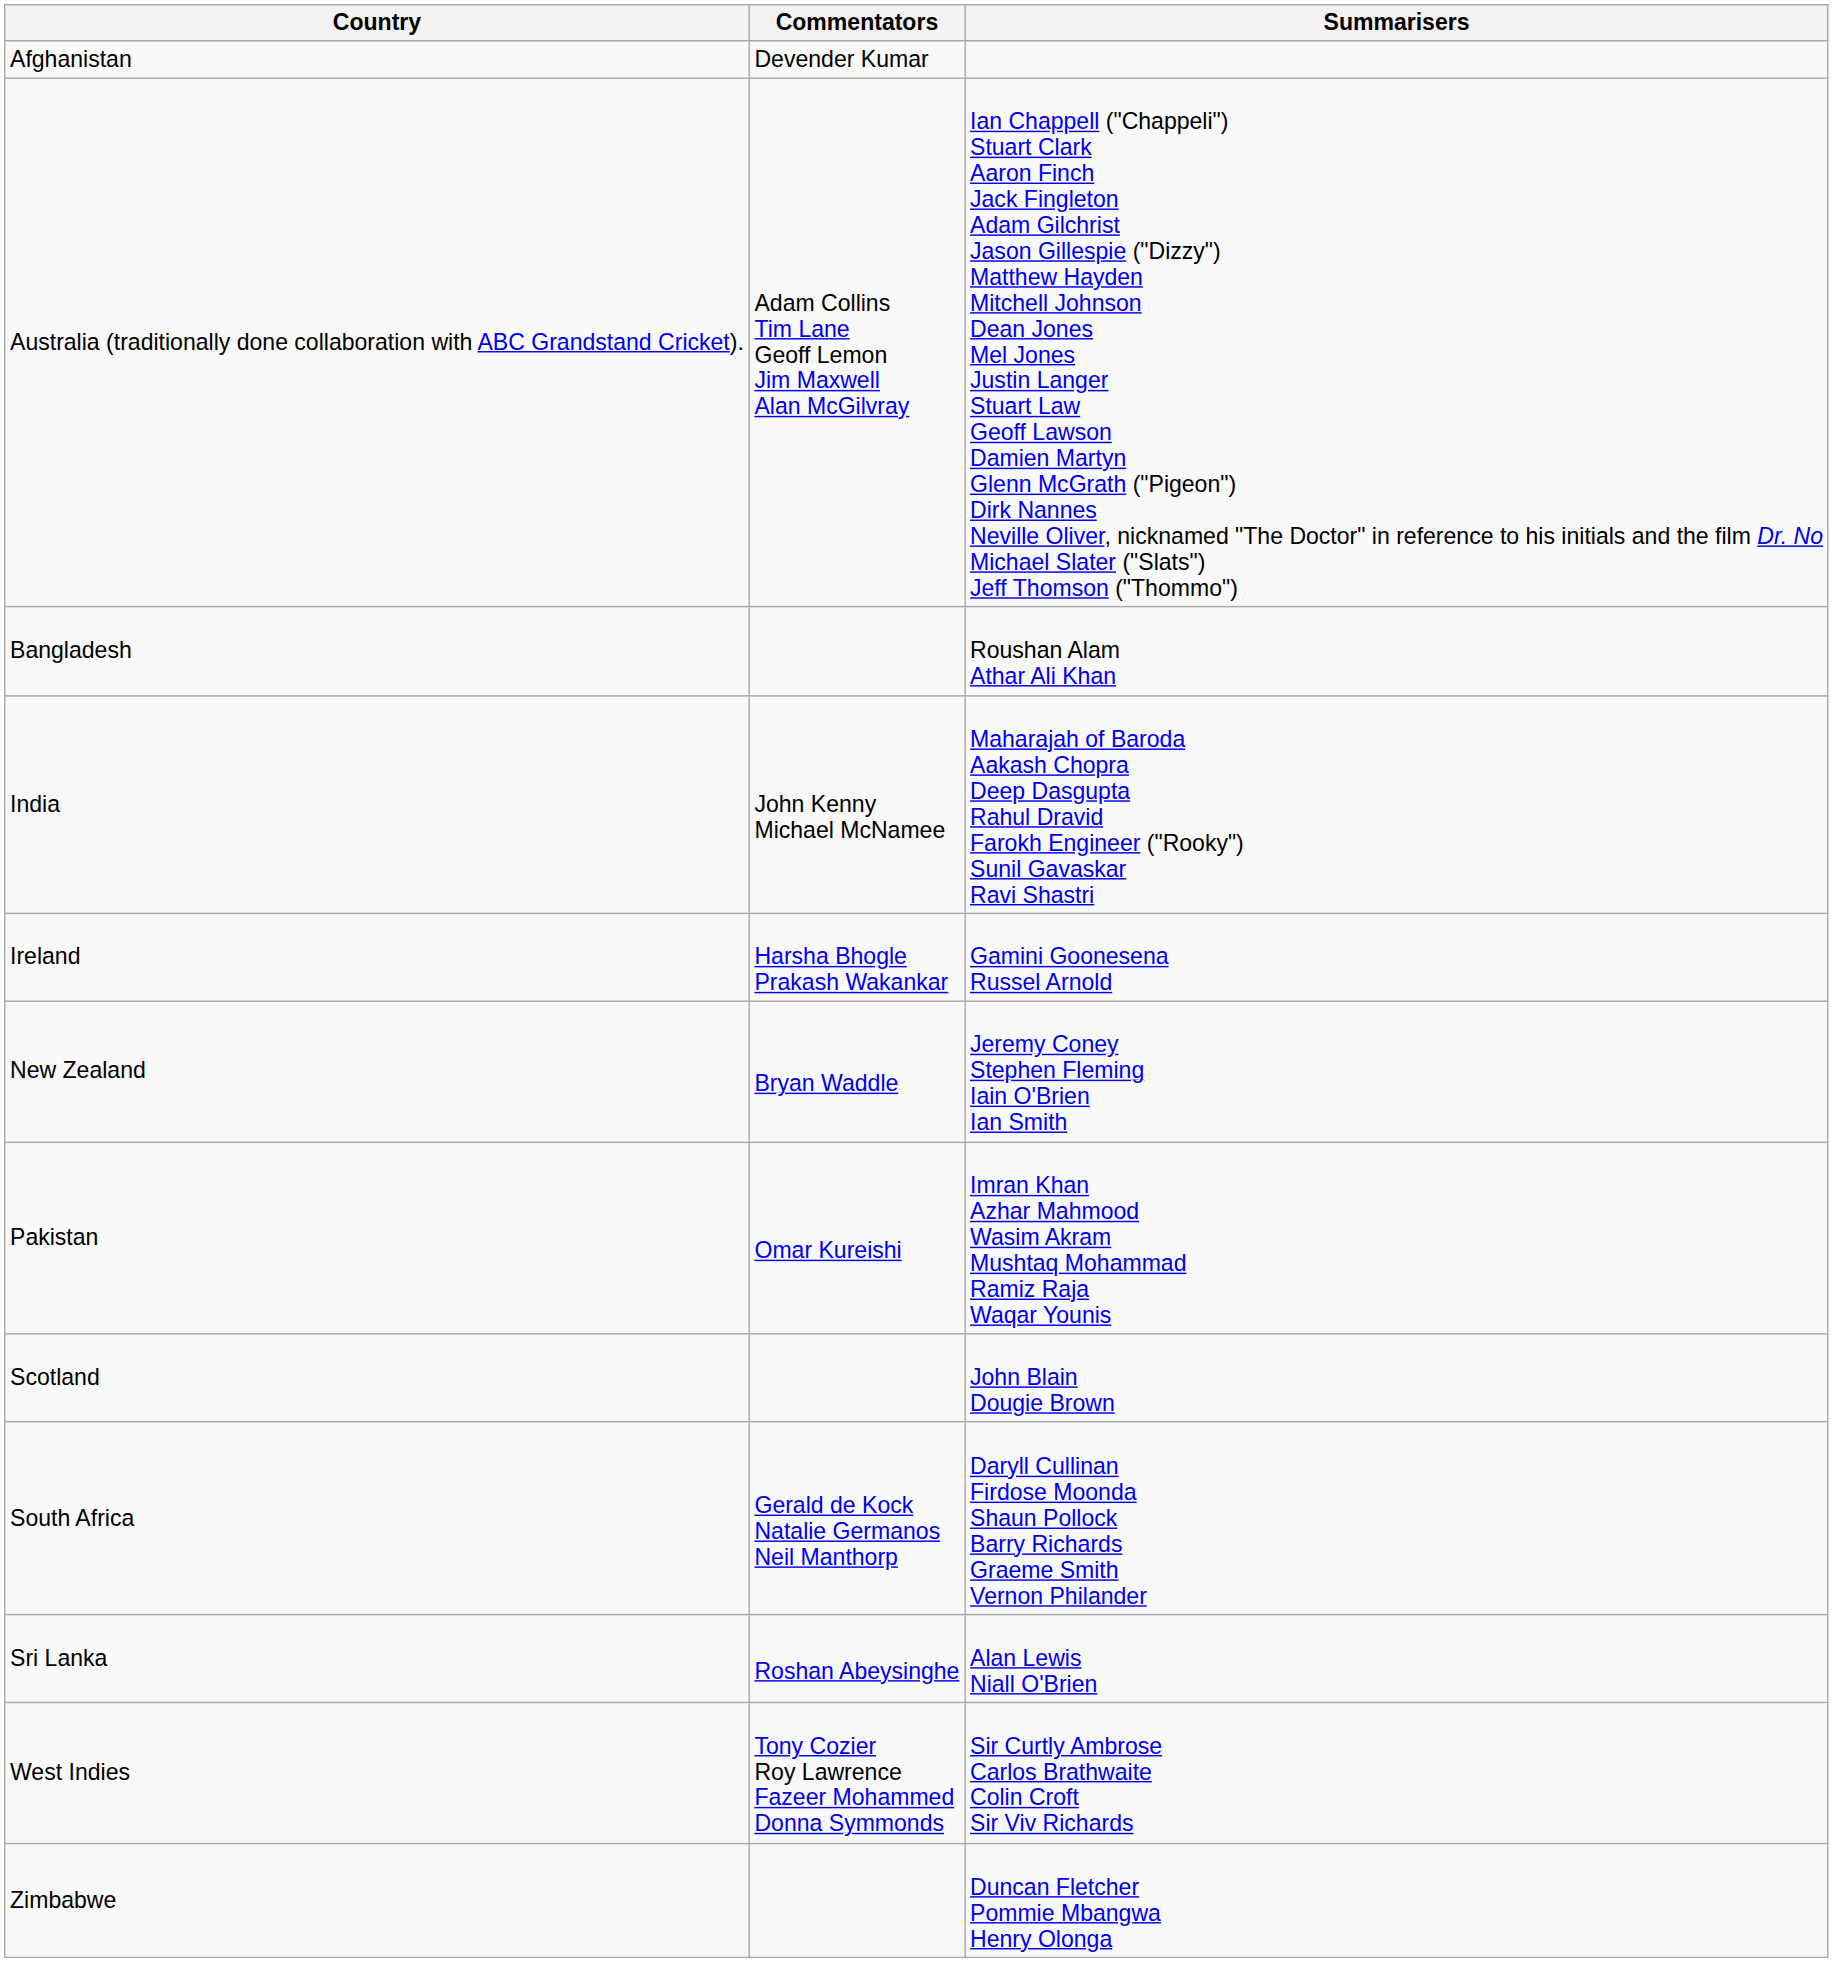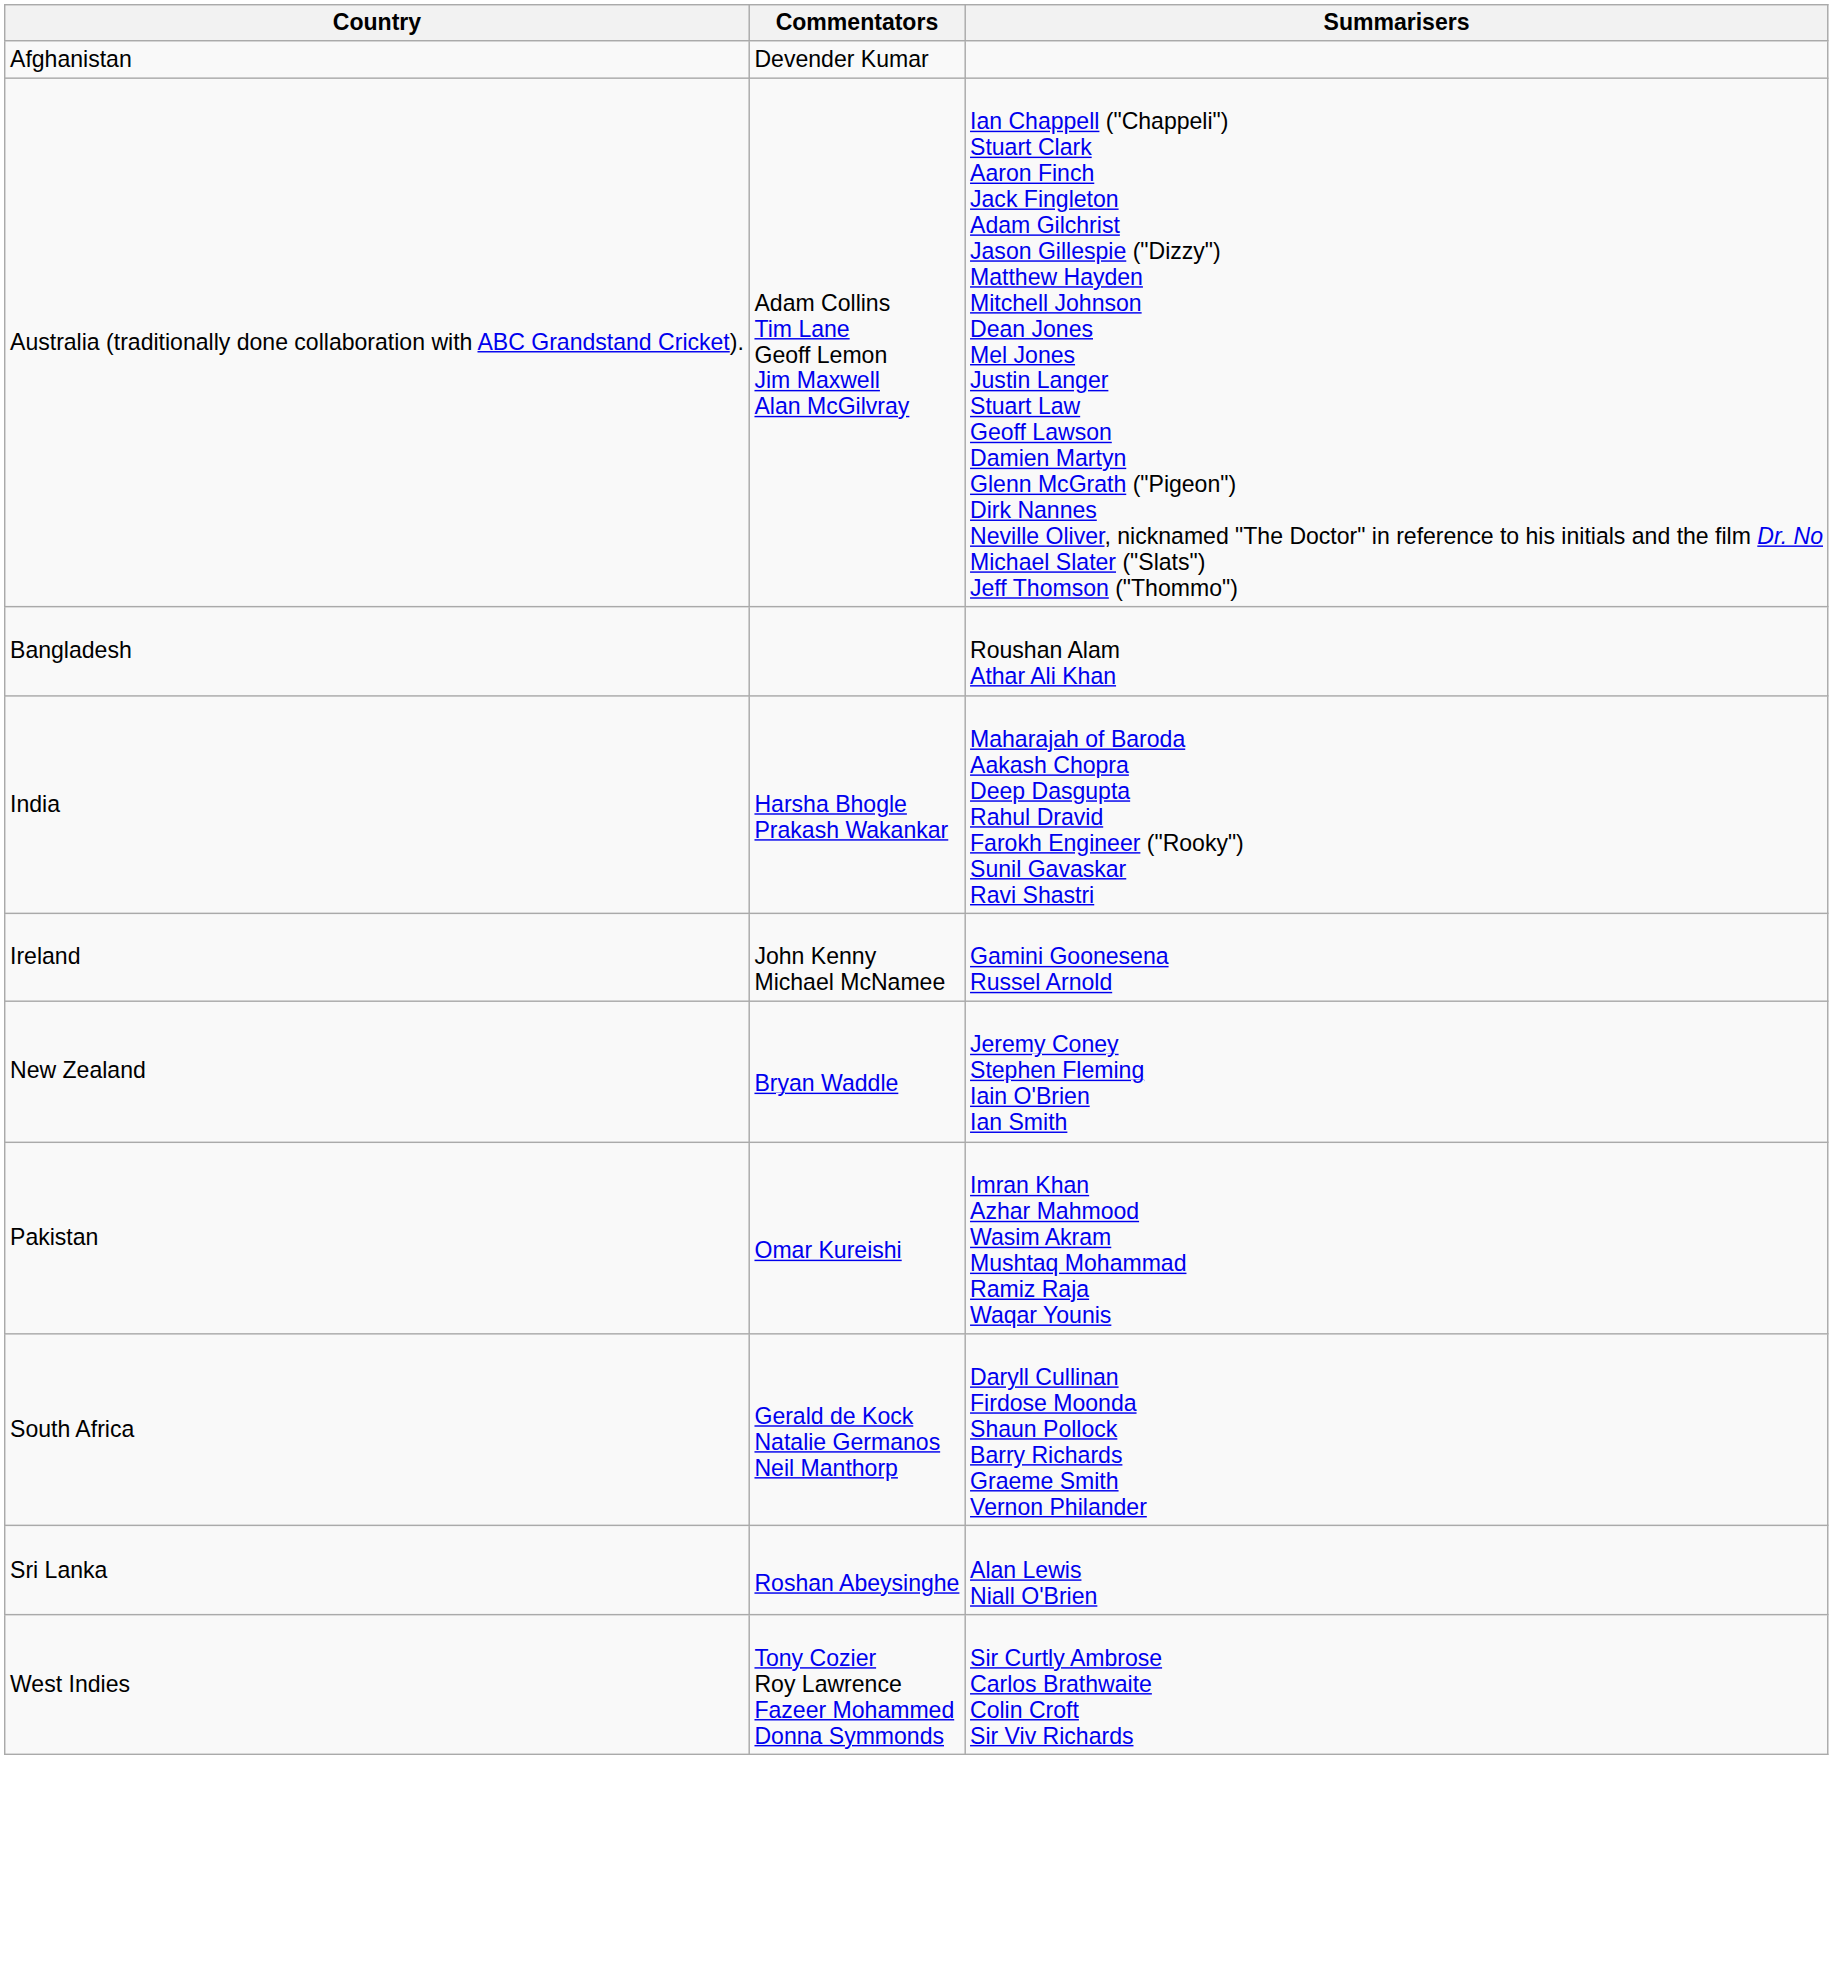India | Commentators: John Kenny Michael McNamee -> Harsha Bhogle Prakash Wakankar
Ireland | Commentators: Harsha Bhogle Prakash Wakankar -> John Kenny Michael McNamee
- row: Scotland | John Blain Dougie Brown
- row: Zimbabwe | Duncan Fletcher Pommie Mbangwa Henry Olonga
